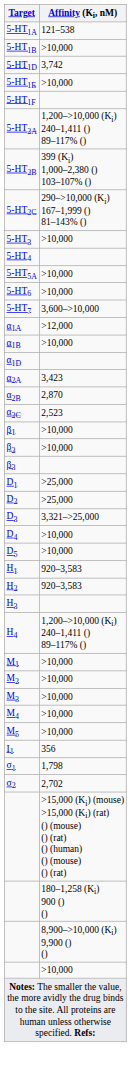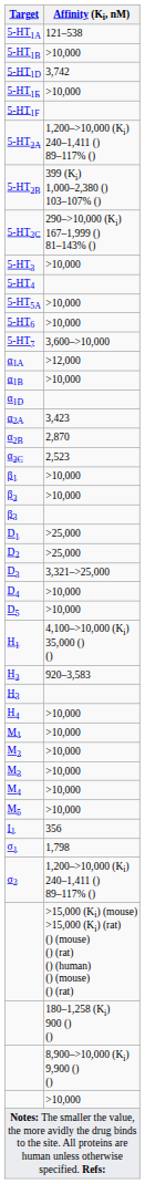row 29 | Affinity (Ki, nM): 920–3,583 -> 4,100–>10,000 (Ki) 35,000 () ()
row 32 | Affinity (Ki, nM): 1,200–>10,000 (Ki) 240–1,411 () 89–117% () -> >10,000
row 40 | Affinity (Ki, nM): 2,702 -> 1,200–>10,000 (Ki) 240–1,411 () 89–117% ()
